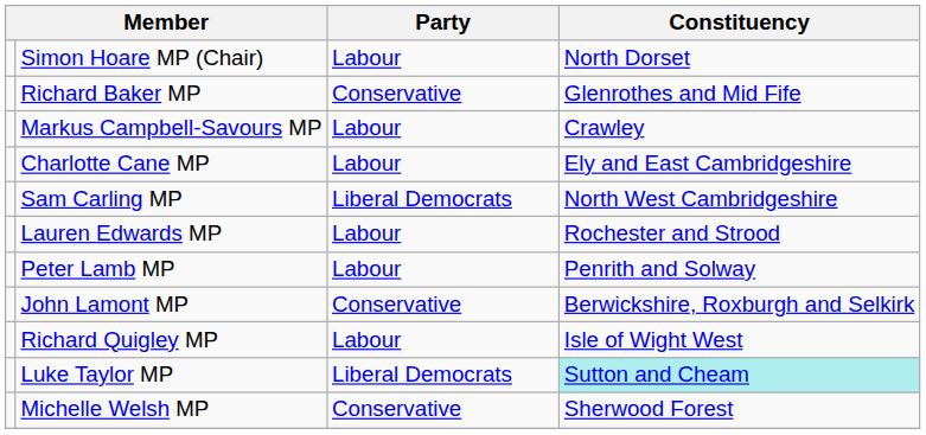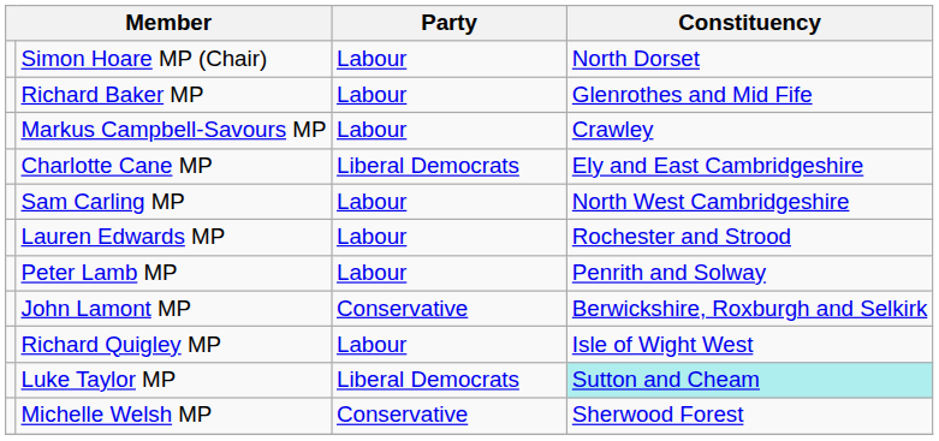Richard Baker MP | Party: Conservative -> Labour
Charlotte Cane MP | Party: Labour -> Liberal Democrats
Sam Carling MP | Party: Liberal Democrats -> Labour
